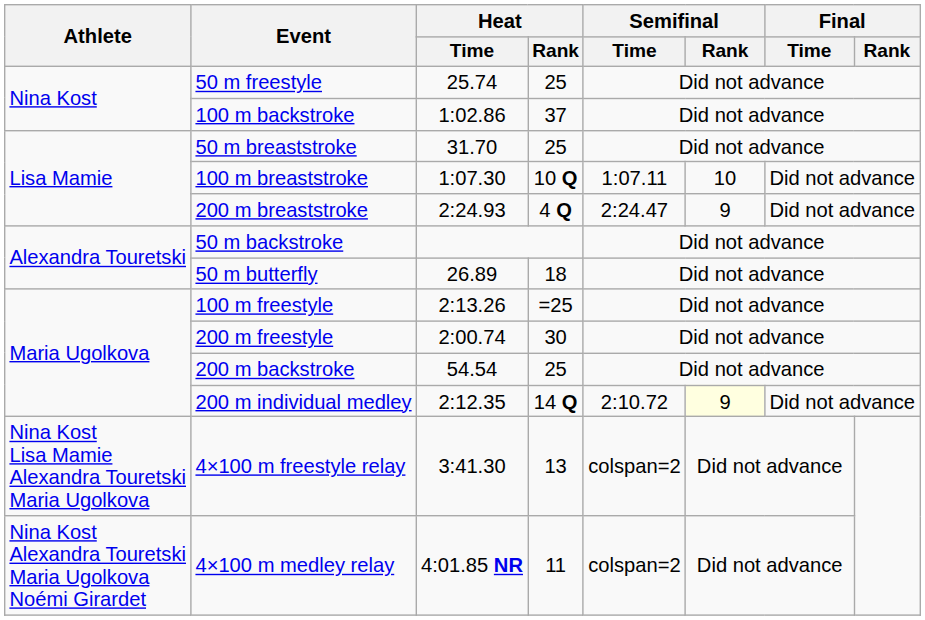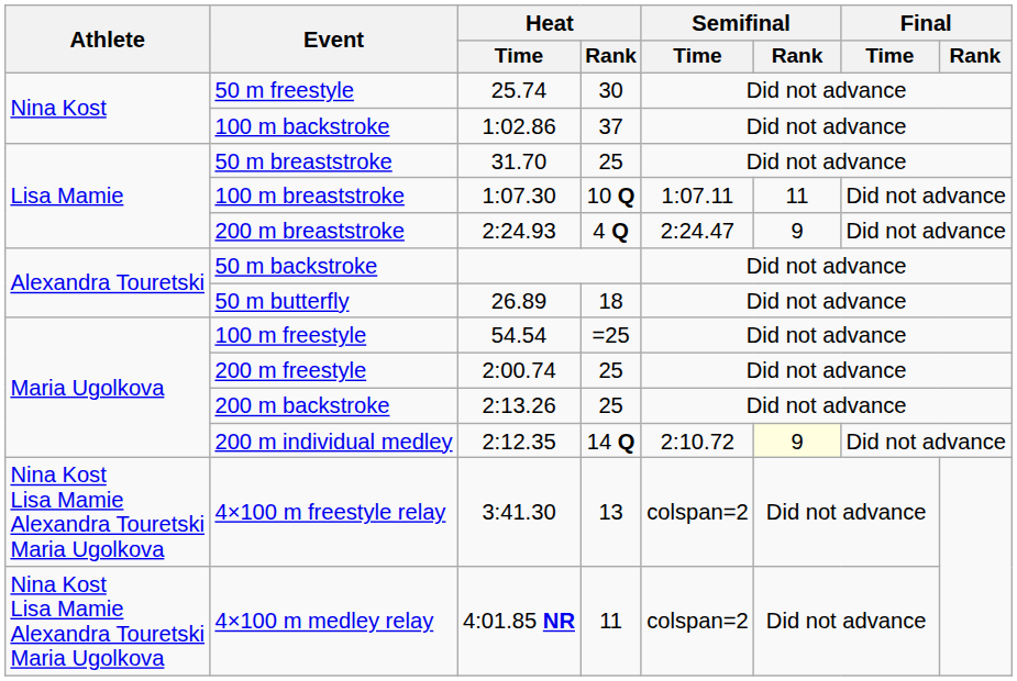50 m freestyle | Heat / Rank: 25 -> 30
100 m breaststroke | Semifinal / Rank: 10 -> 11
100 m freestyle | Heat / Time: 2:13.26 -> 54.54
200 m freestyle | Heat / Rank: 30 -> 25
200 m backstroke | Heat / Time: 54.54 -> 2:13.26
4×100 m medley relay | Athlete: Nina Kost Alexandra Touretski Maria Ugolkova Noémi Girardet -> Nina Kost Lisa Mamie Alexandra Touretski Maria Ugolkova
